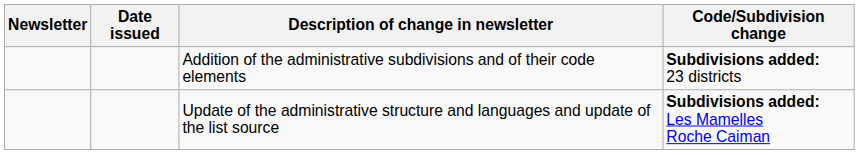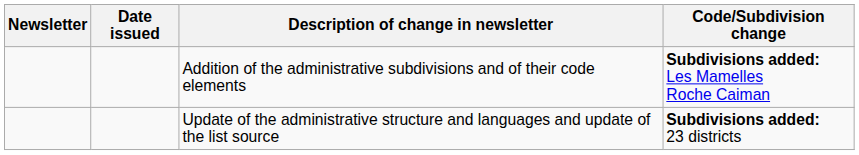row 2 | Code/Subdivision change: Subdivisions added: 23 districts -> Subdivisions added: Les Mamelles Roche Caiman
row 3 | Code/Subdivision change: Subdivisions added: Les Mamelles Roche Caiman -> Subdivisions added: 23 districts
